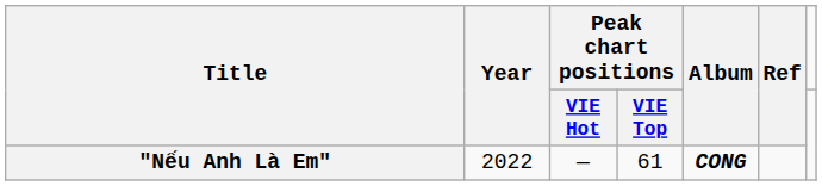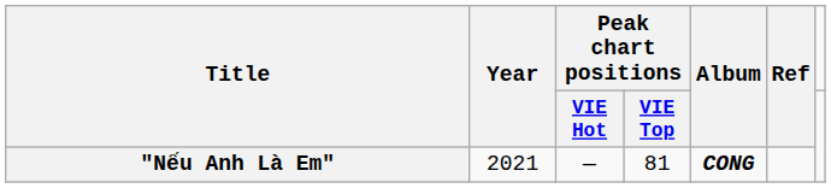"Nếu Anh Là Em" | Year: 2022 -> 2021
"Nếu Anh Là Em" | Peak chart positions / VIE Top: 61 -> 81
